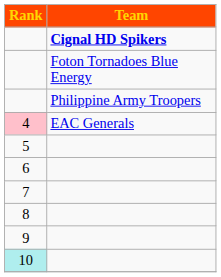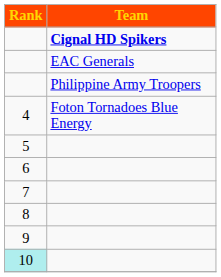row 3 | Team: Foton Tornadoes Blue Energy -> EAC Generals
row 5 | Rank: pink background -> no background
row 5 | Team: EAC Generals -> Foton Tornadoes Blue Energy
